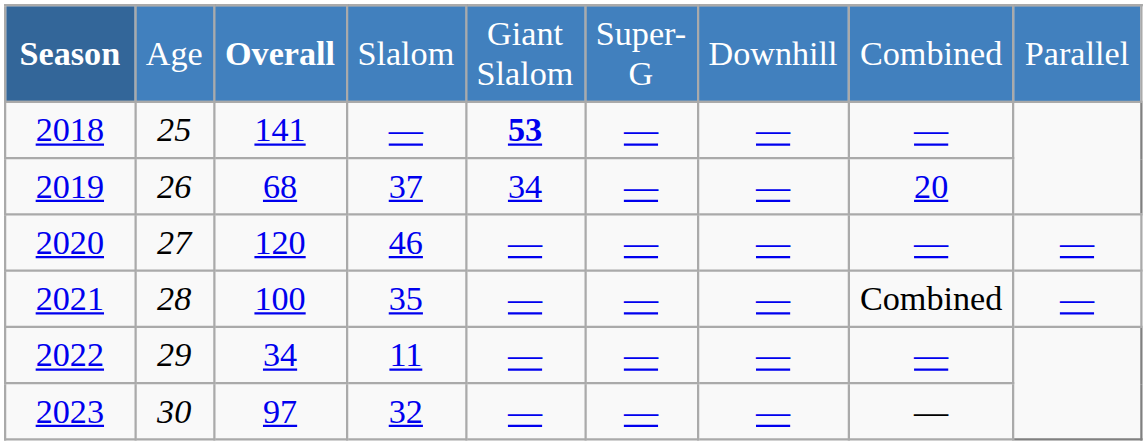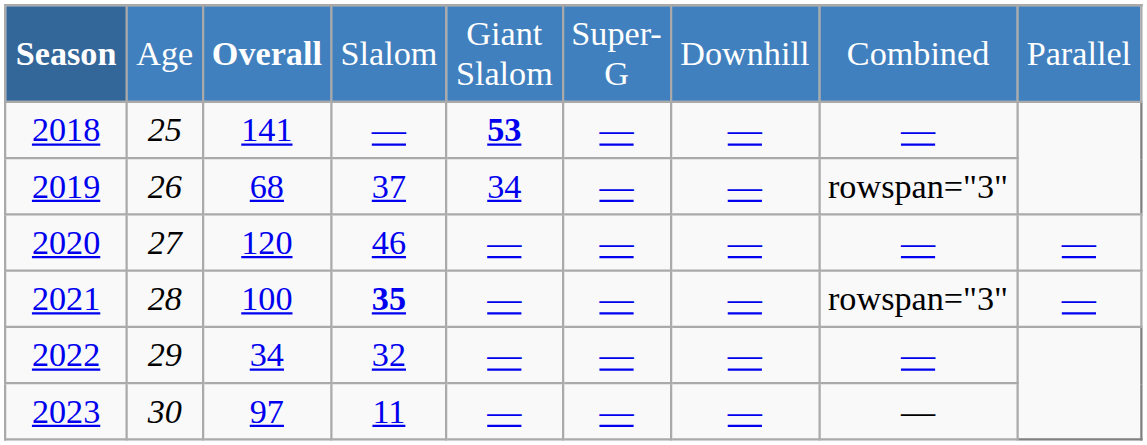2019 | column 8: 20 -> rowspan="3"
2021 | column 4: normal -> bold
2021 | column 8: Combined -> rowspan="3"
2022 | column 4: 11 -> 32
2023 | column 4: 32 -> 11
